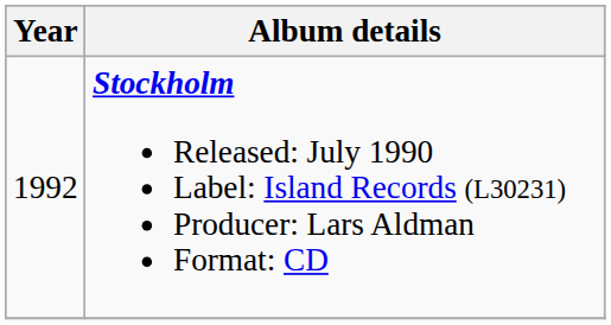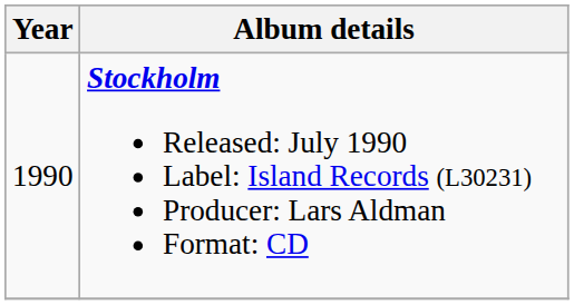row 2 | Year: 1992 -> 1990
